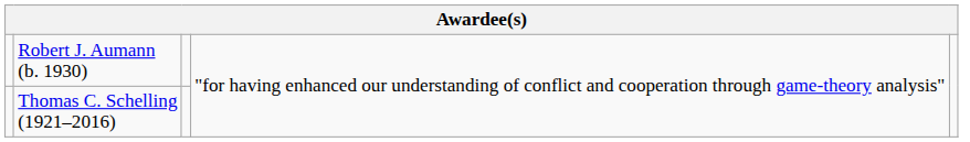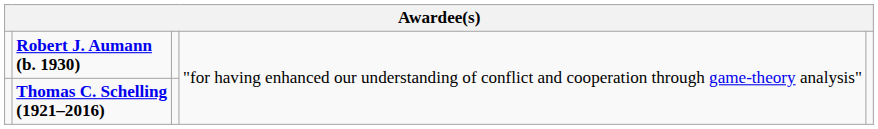Robert J. Aumann (b. 1930) | column 2: normal -> bold
Thomas C. Schelling (1921–2016) | column 2: normal -> bold
